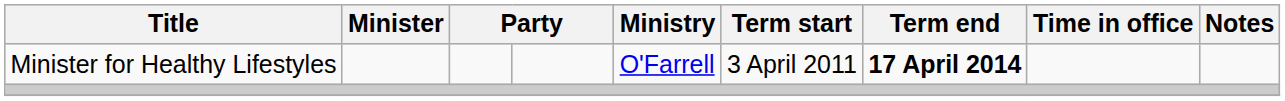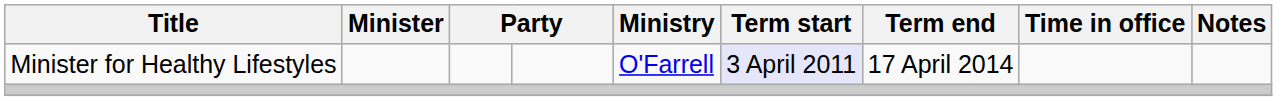Minister for Healthy Lifestyles | Term start: no background -> lavender background
Minister for Healthy Lifestyles | Term end: bold -> normal
